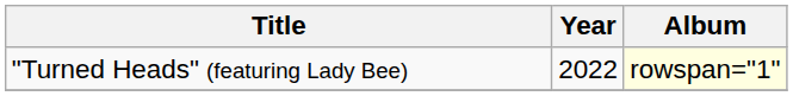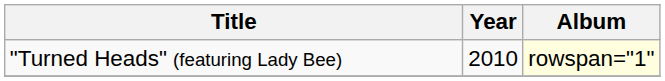"Turned Heads" (featuring Lady Bee) | Year: 2022 -> 2010
